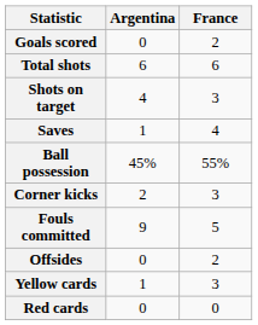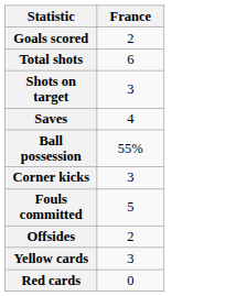- column: Argentina | 0 | 6 | 4 | 1 | 45% | 2 | 9 | 0 | 1 | 0
